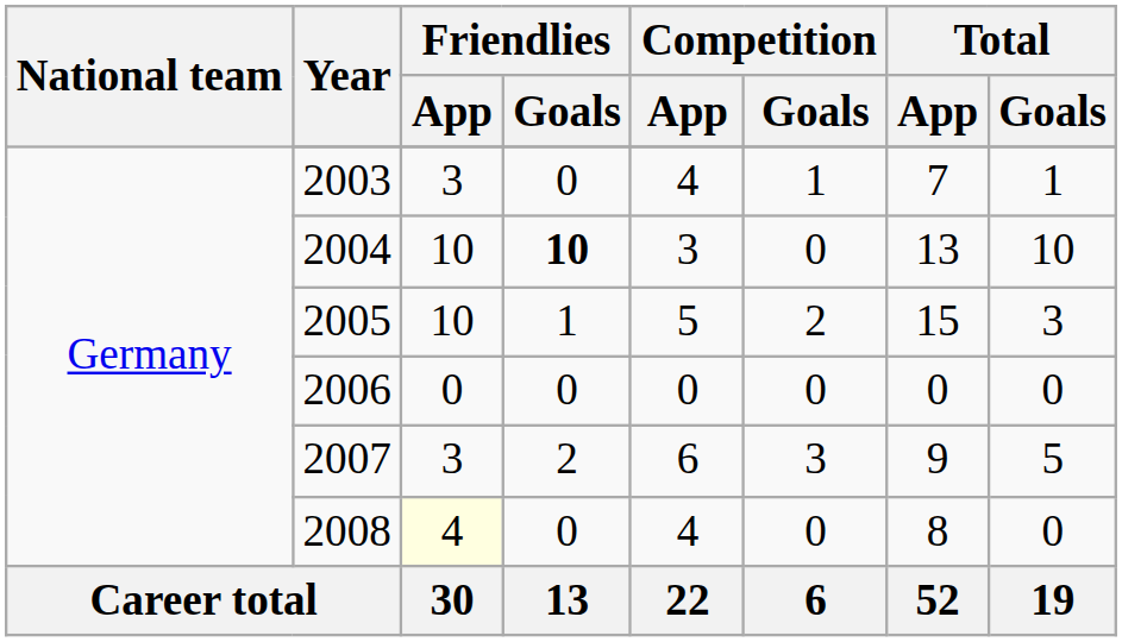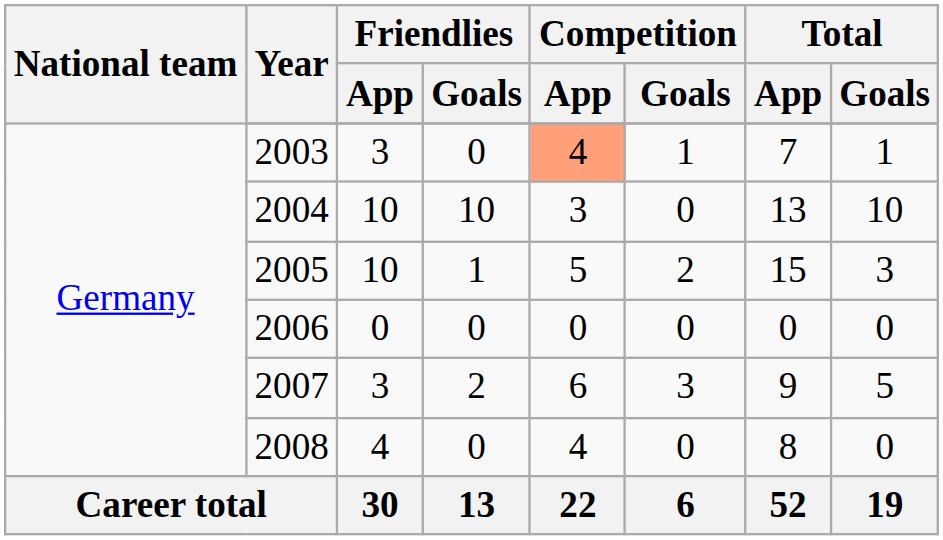2003 | Competition / App: no background -> lightsalmon background
2004 | Friendlies / Goals: bold -> normal
2008 | Friendlies / App: lightyellow background -> no background
